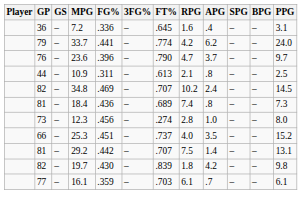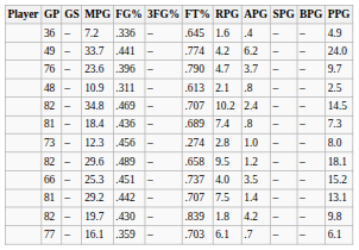7.2 | PPG: 3.1 -> 4.9
33.7 | GP: 79 -> 49
10.9 | GP: 44 -> 48
+ row: 82 | – | 29.6 | .489 | – | .658 | 9.5 | 1.2 | – | – | 18.1
